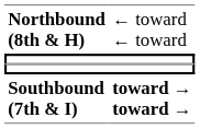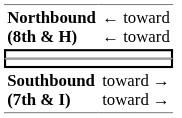row 2 | column 2: bold -> normal
